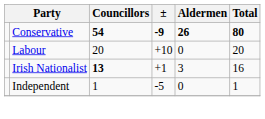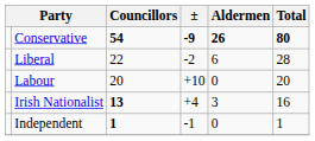+ row: Liberal | 22 | -2 | 6 | 28
Irish Nationalist | ±: +1 -> +4
Independent | Councillors: normal -> bold
Independent | ±: -5 -> -1
